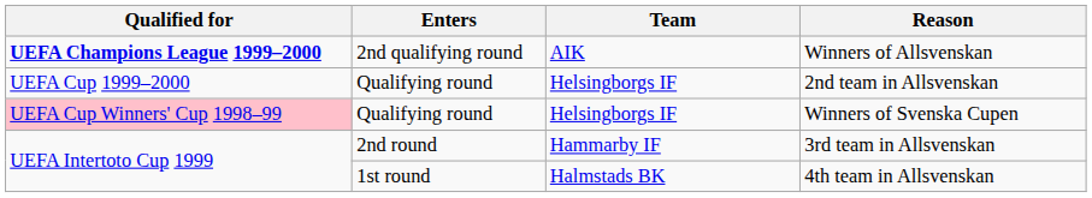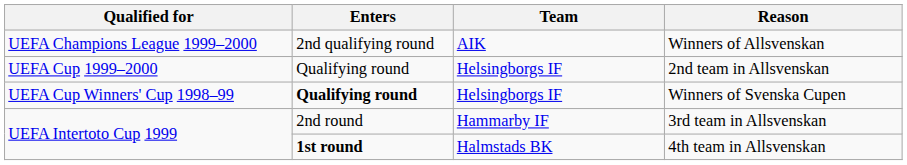Winners of Allsvenskan | Qualified for: bold -> normal
Winners of Svenska Cupen | Qualified for: pink background -> no background
Winners of Svenska Cupen | Enters: normal -> bold
4th team in Allsvenskan | Enters: normal -> bold
